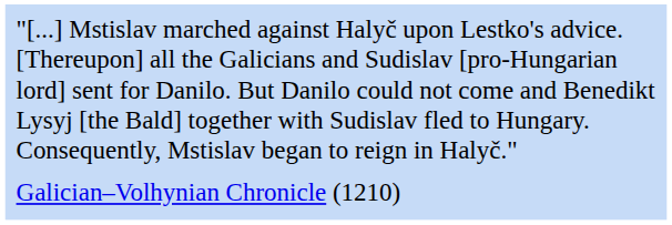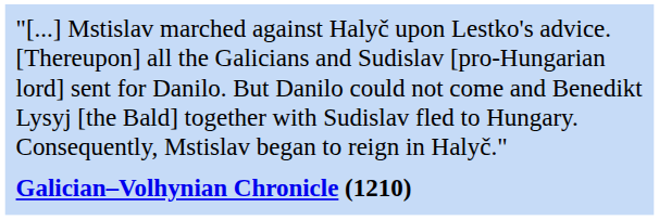row 2 | column 1: normal -> bold
